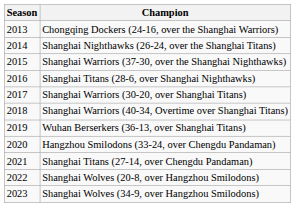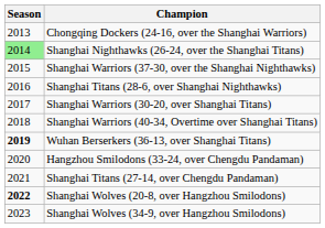Shanghai Nighthawks (26-24, over the Shanghai Titans) | Season: no background -> lightgreen background
Wuhan Berserkers (36-13, over Shanghai Titans) | Season: normal -> bold
Shanghai Wolves (20-8, over Hangzhou Smilodons) | Season: normal -> bold
